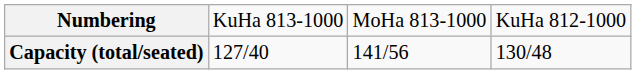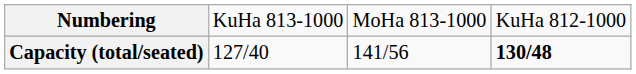row 2 | column 4: normal -> bold
